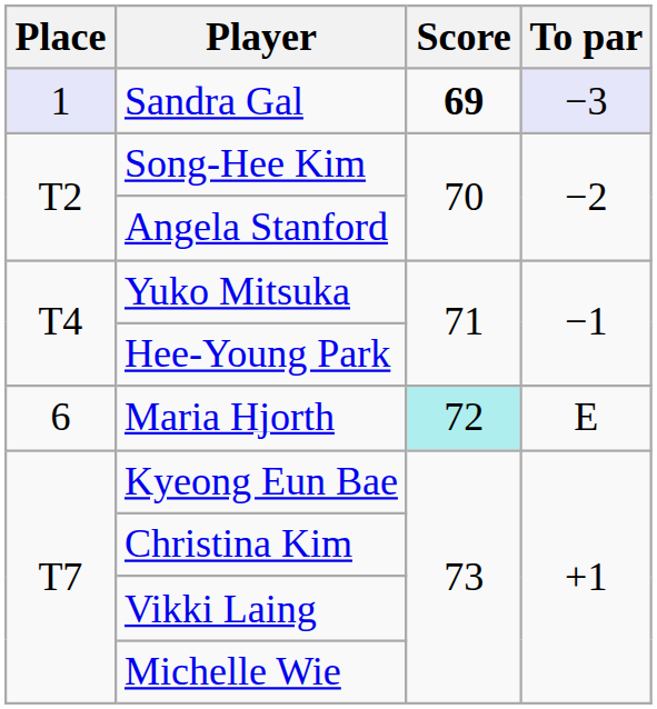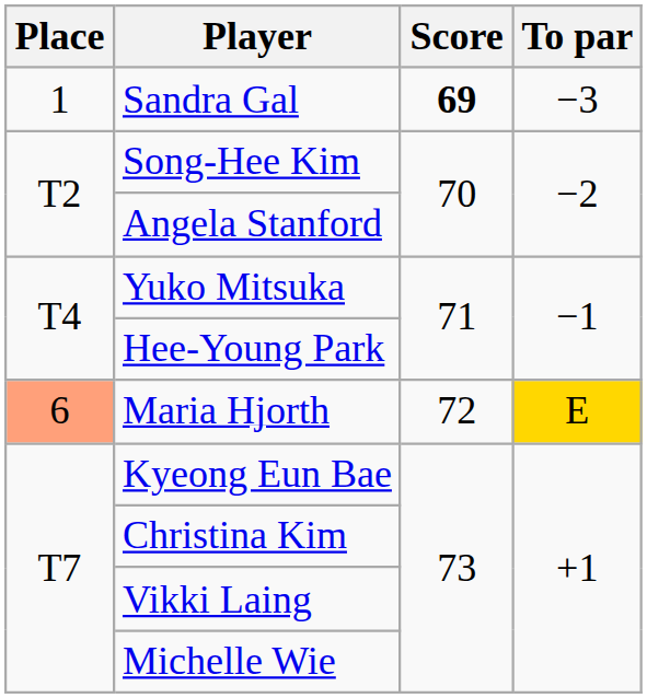Sandra Gal | Place: lavender background -> no background
Sandra Gal | To par: lavender background -> no background
Maria Hjorth | Place: no background -> lightsalmon background
Maria Hjorth | Score: paleturquoise background -> no background
Maria Hjorth | To par: no background -> gold background
